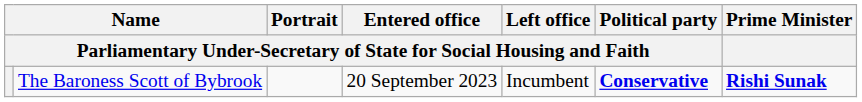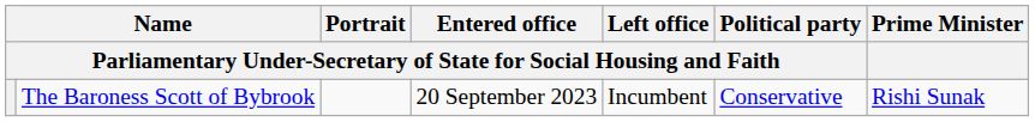The Baroness Scott of Bybrook | column 6: bold -> normal
The Baroness Scott of Bybrook | Prime Minister: bold -> normal
